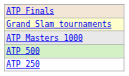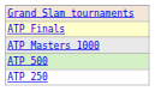row 1 | column 1: ATP Finals -> Grand Slam tournaments
row 2 | column 1: Grand Slam tournaments -> ATP Finals
